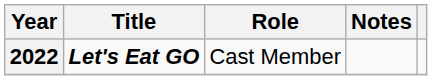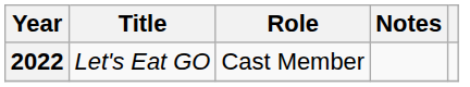2022 | Title: bold -> normal
